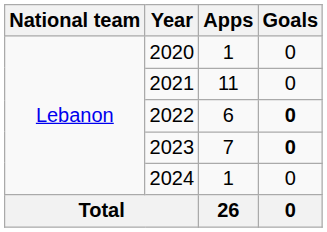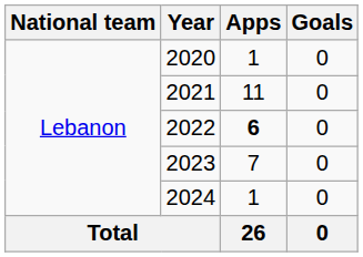2022 | Apps: normal -> bold
2022 | Goals: bold -> normal
2023 | Goals: bold -> normal
